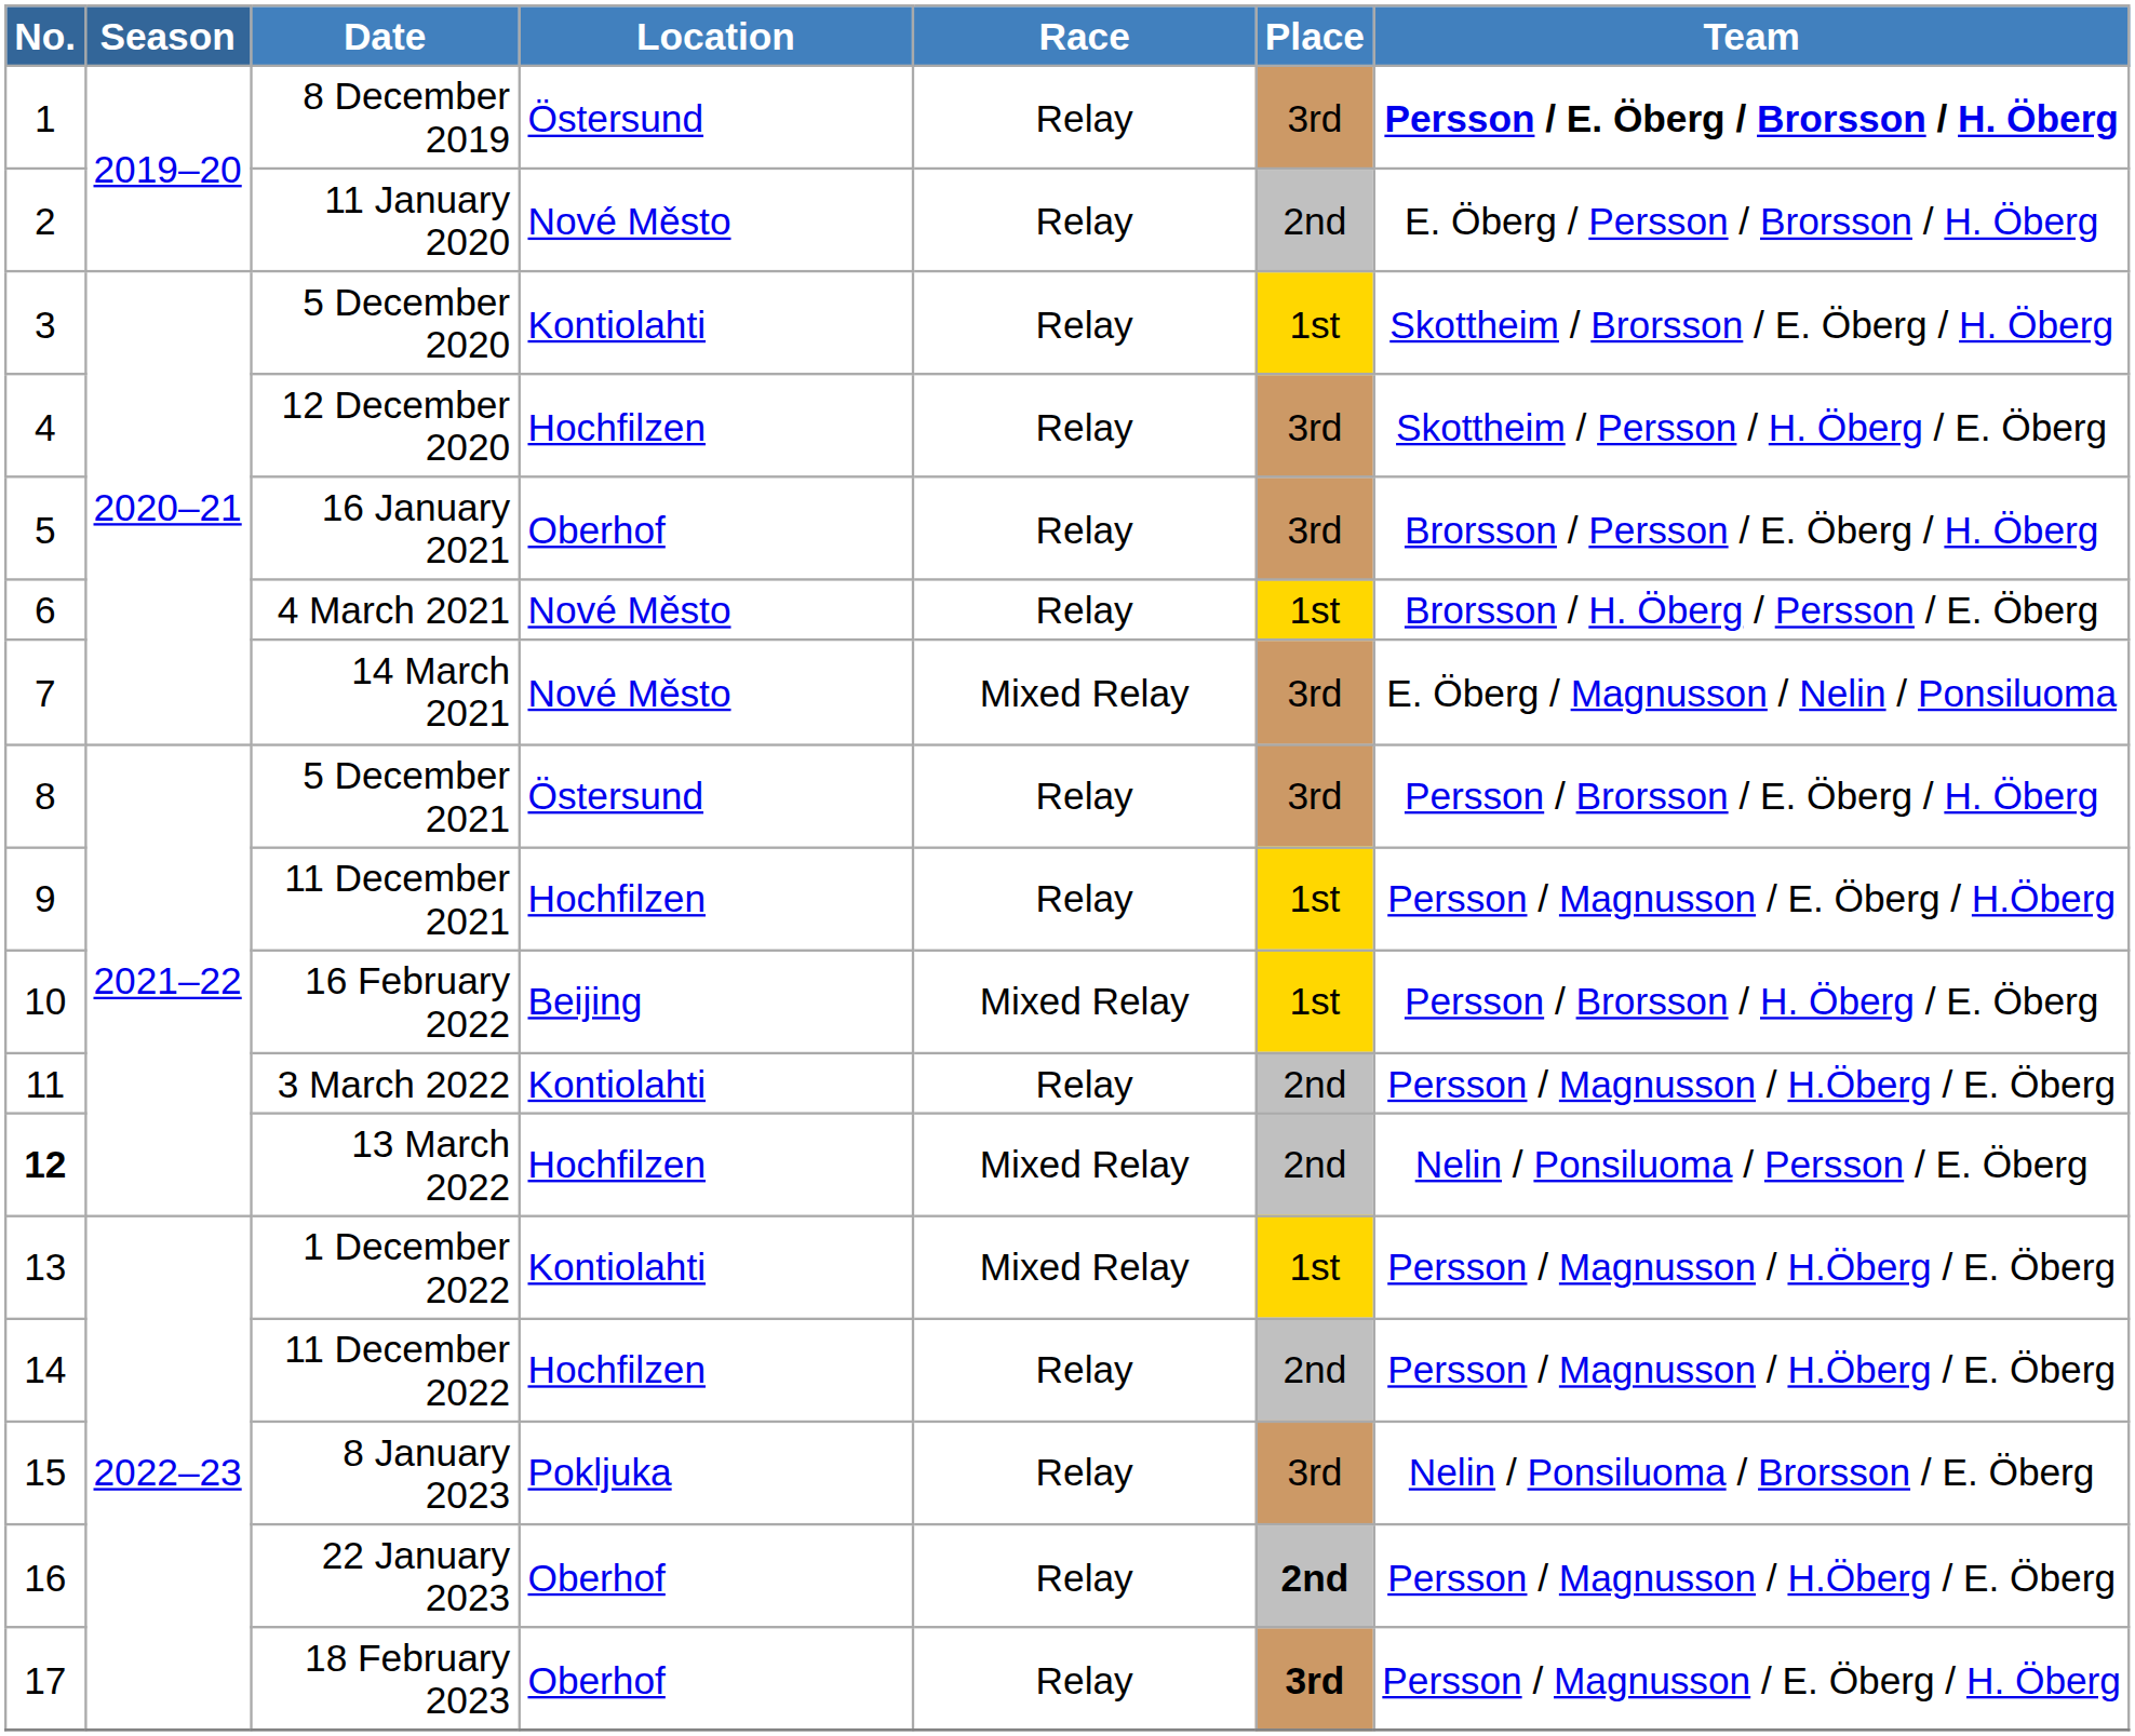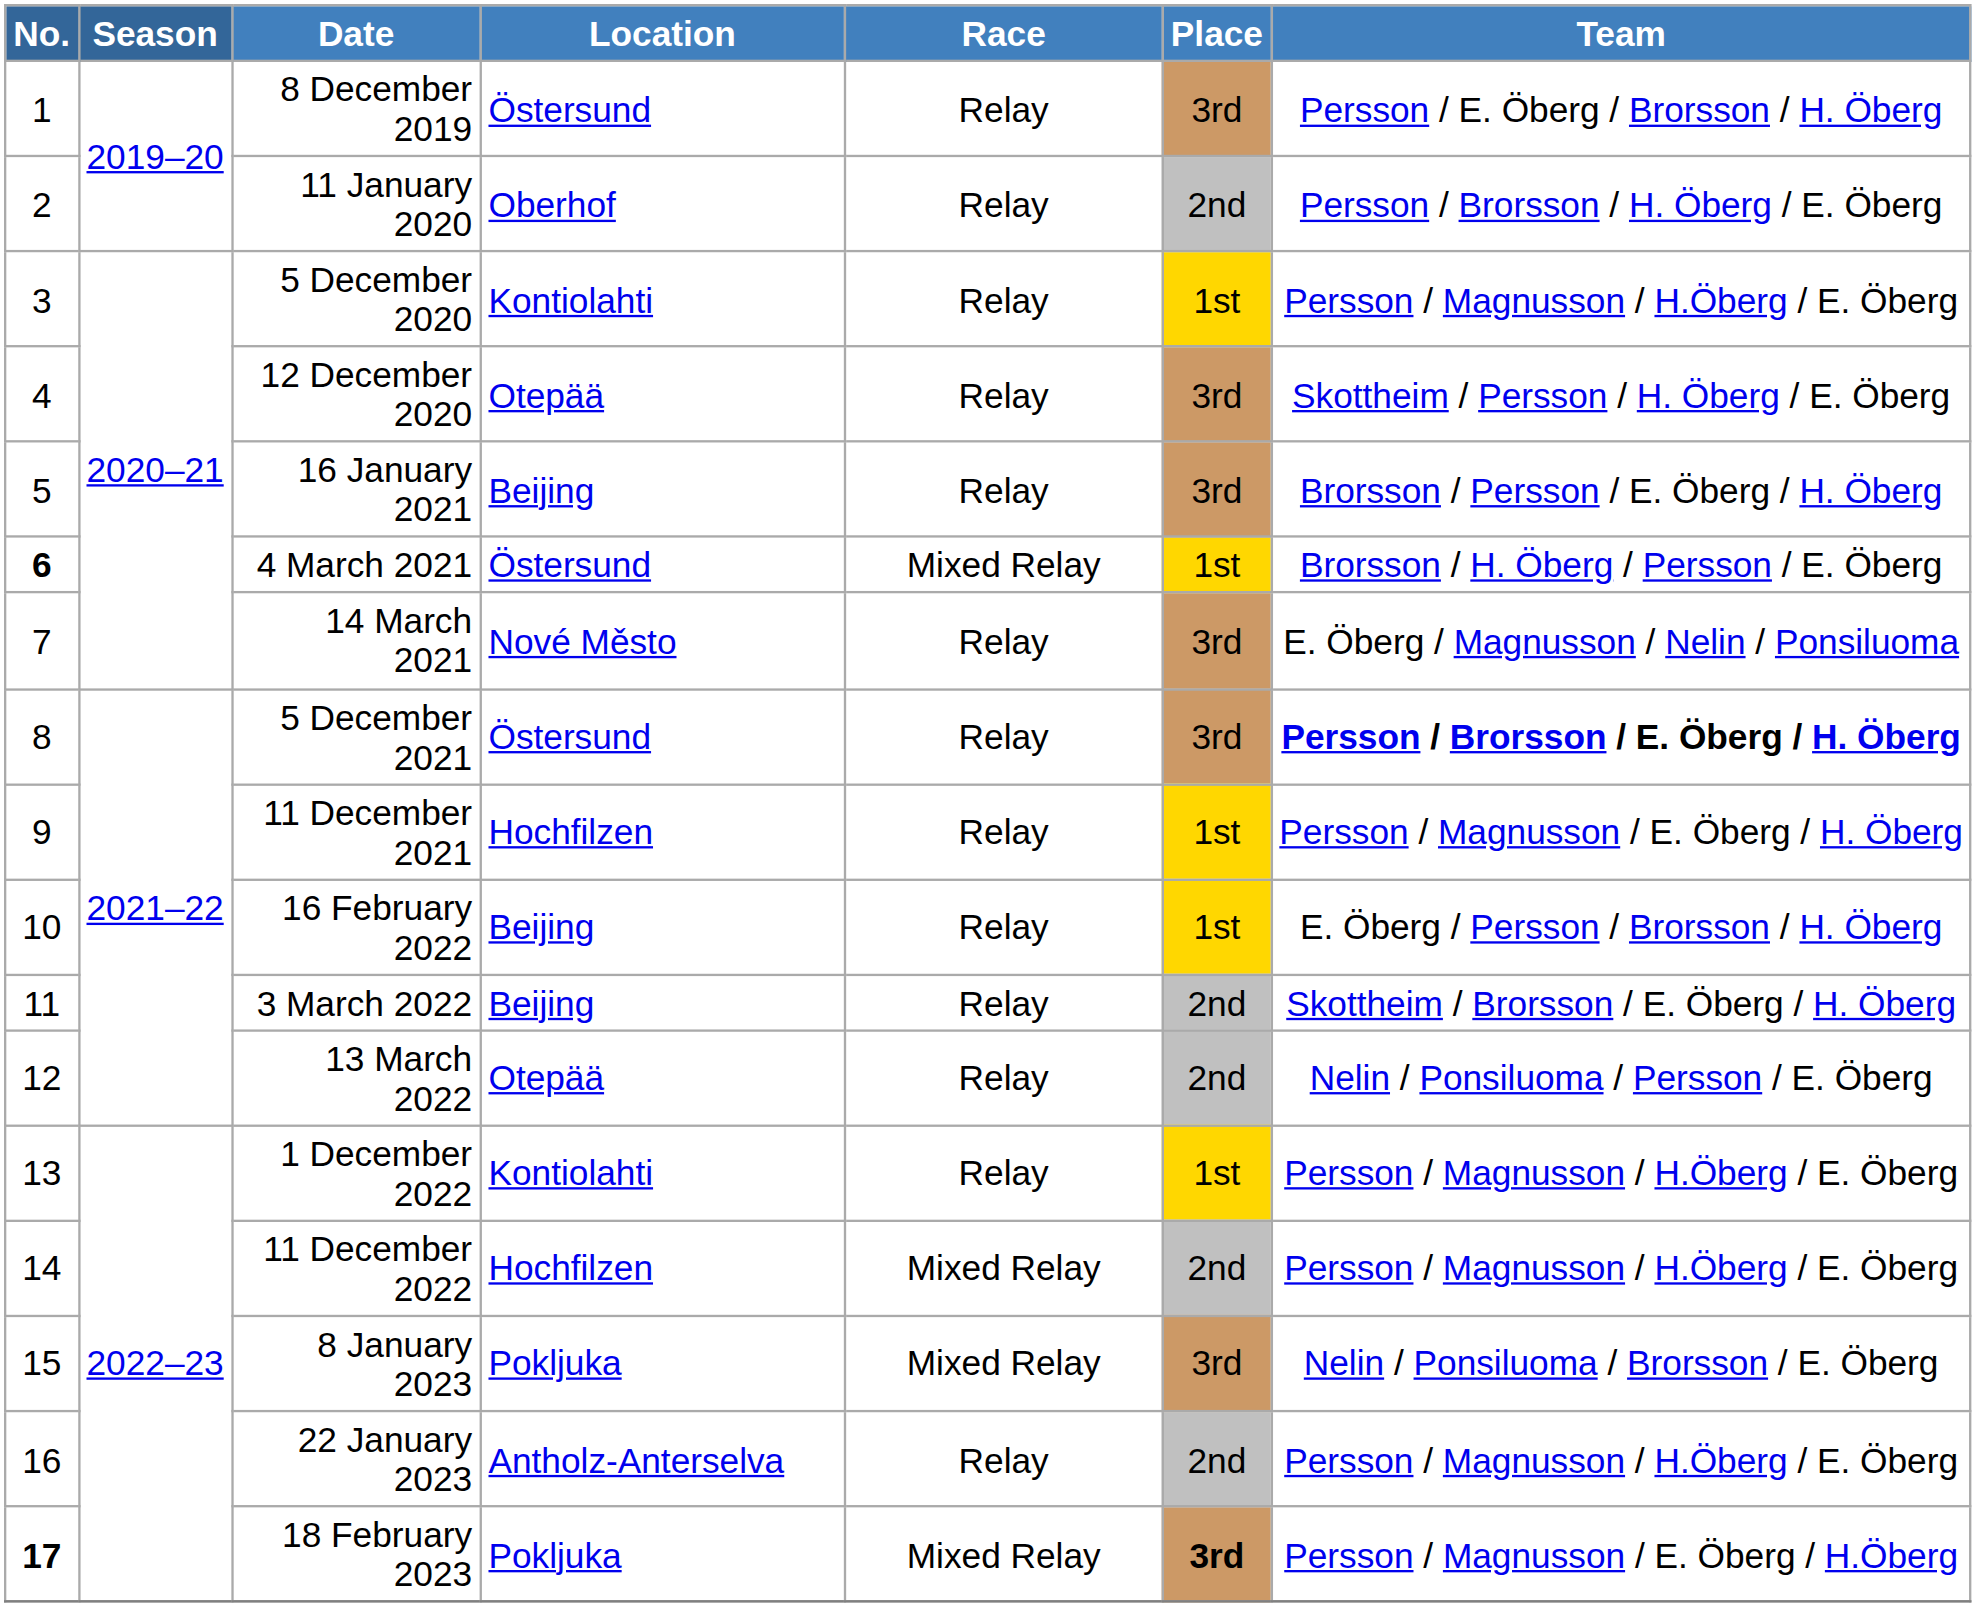8 December 2019 | Team: bold -> normal
11 January 2020 | Location: Nové Město -> Oberhof
11 January 2020 | Team: E. Öberg / Persson / Brorsson / H. Öberg -> Persson / Brorsson / H. Öberg / E. Öberg
5 December 2020 | Team: Skottheim / Brorsson / E. Öberg / H. Öberg -> Persson / Magnusson / H.Öberg / E. Öberg
12 December 2020 | Location: Hochfilzen -> Otepää
16 January 2021 | Location: Oberhof -> Beijing
4 March 2021 | No.: normal -> bold
4 March 2021 | Location: Nové Město -> Östersund
4 March 2021 | Race: Relay -> Mixed Relay
14 March 2021 | Race: Mixed Relay -> Relay
5 December 2021 | Team: normal -> bold
11 December 2021 | Team: Persson / Magnusson / E. Öberg / H.Öberg -> Persson / Magnusson / E. Öberg / H. Öberg
16 February 2022 | Race: Mixed Relay -> Relay
16 February 2022 | Team: Persson / Brorsson / H. Öberg / E. Öberg -> E. Öberg / Persson / Brorsson / H. Öberg
3 March 2022 | Location: Kontiolahti -> Beijing
3 March 2022 | Team: Persson / Magnusson / H.Öberg / E. Öberg -> Skottheim / Brorsson / E. Öberg / H. Öberg
13 March 2022 | No.: bold -> normal
13 March 2022 | Location: Hochfilzen -> Otepää
13 March 2022 | Race: Mixed Relay -> Relay
1 December 2022 | Race: Mixed Relay -> Relay
11 December 2022 | Race: Relay -> Mixed Relay
8 January 2023 | Race: Relay -> Mixed Relay
22 January 2023 | Location: Oberhof -> Antholz-Anterselva
22 January 2023 | Place: bold -> normal
18 February 2023 | No.: normal -> bold
18 February 2023 | Location: Oberhof -> Pokljuka
18 February 2023 | Race: Relay -> Mixed Relay
18 February 2023 | Team: Persson / Magnusson / E. Öberg / H. Öberg -> Persson / Magnusson / E. Öberg / H.Öberg
